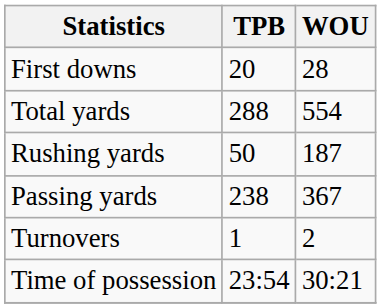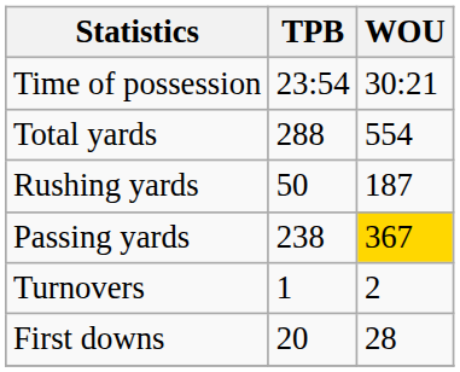rows swapped: First downs <-> Time of possession
Passing yards | WOU: no background -> gold background
